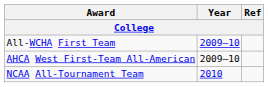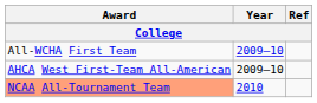row 5 | Award: no background -> lightsalmon background
